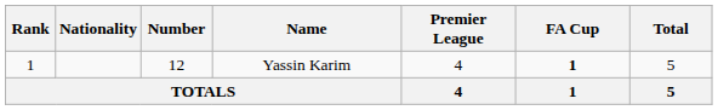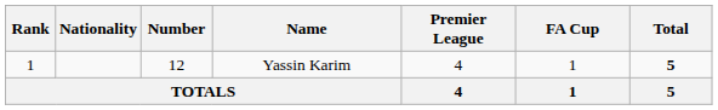Yassin Karim | FA Cup: bold -> normal
Yassin Karim | Total: normal -> bold
